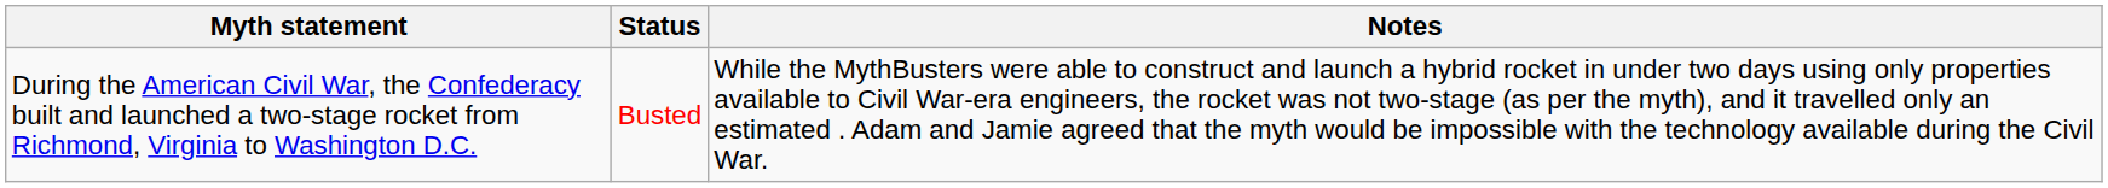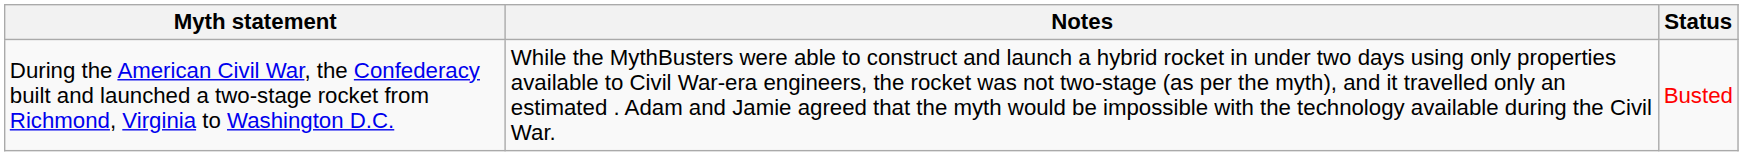columns swapped: Status <-> Notes
